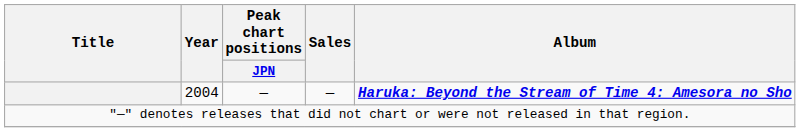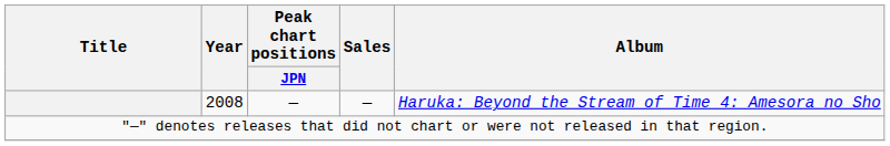row 3 | Year: 2004 -> 2008
row 3 | Album: bold -> normal
